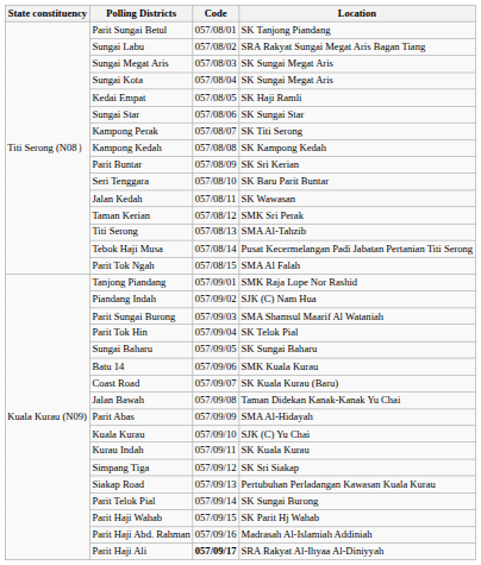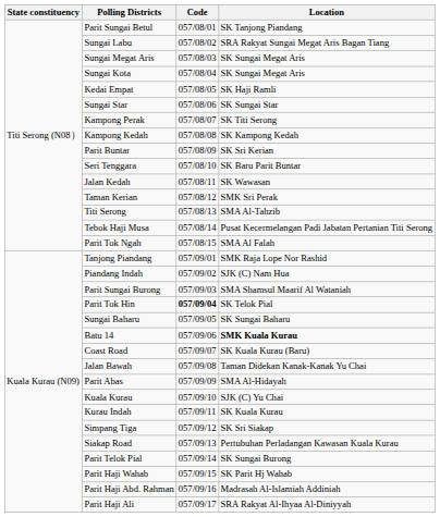Parit Tok Hin | Code: normal -> bold
Batu 14 | Location: normal -> bold
Parit Haji Ali | Code: bold -> normal
